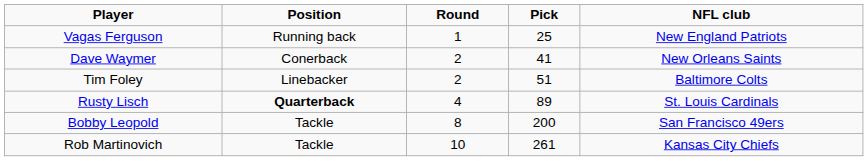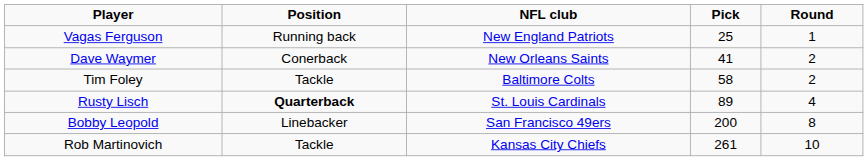columns swapped: Round <-> NFL club
Tim Foley | Position: Linebacker -> Tackle
Tim Foley | Pick: 51 -> 58
Bobby Leopold | Position: Tackle -> Linebacker
